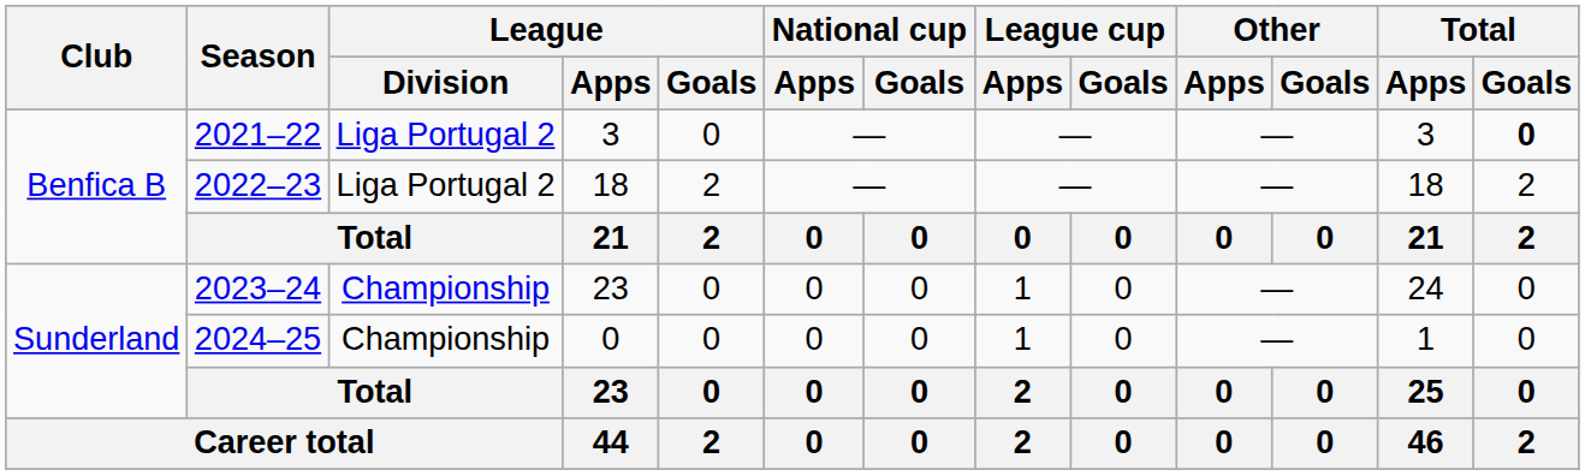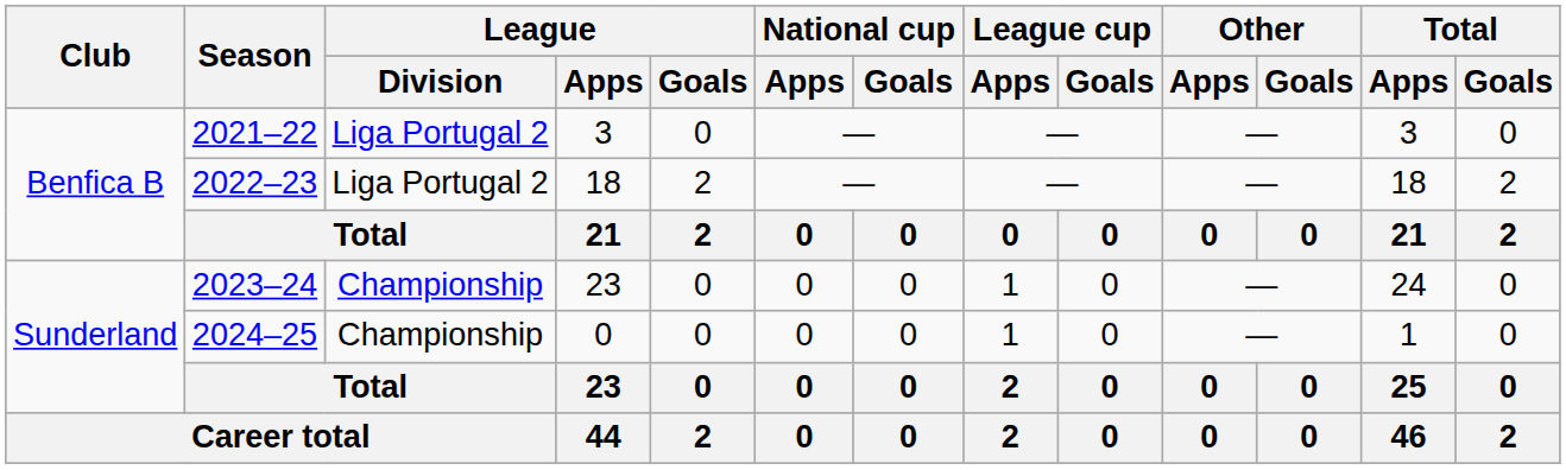2021–22 | Total / Goals: bold -> normal
